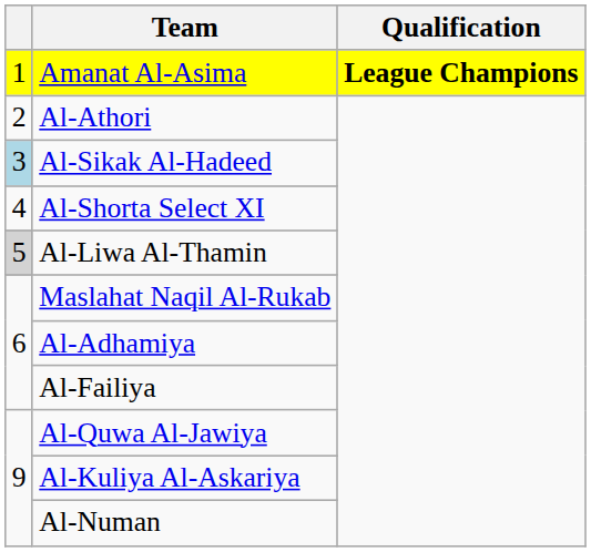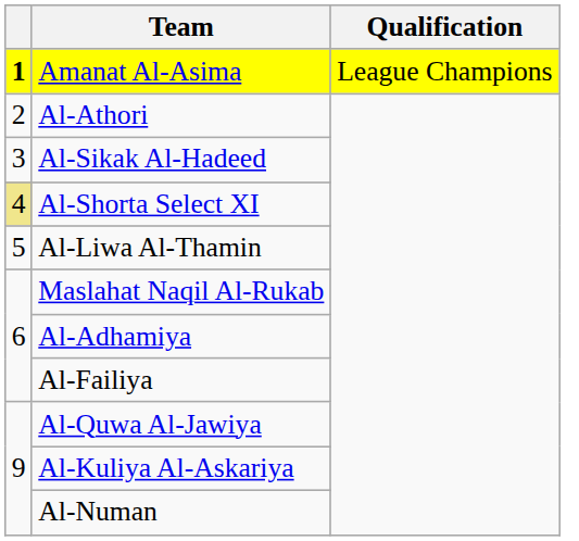Amanat Al-Asima | column 1: normal -> bold
Amanat Al-Asima | Qualification: bold -> normal
Al-Sikak Al-Hadeed | column 1: lightblue background -> no background
Al-Shorta Select XI | column 1: no background -> khaki background
Al-Liwa Al-Thamin | column 1: lightgrey background -> no background
